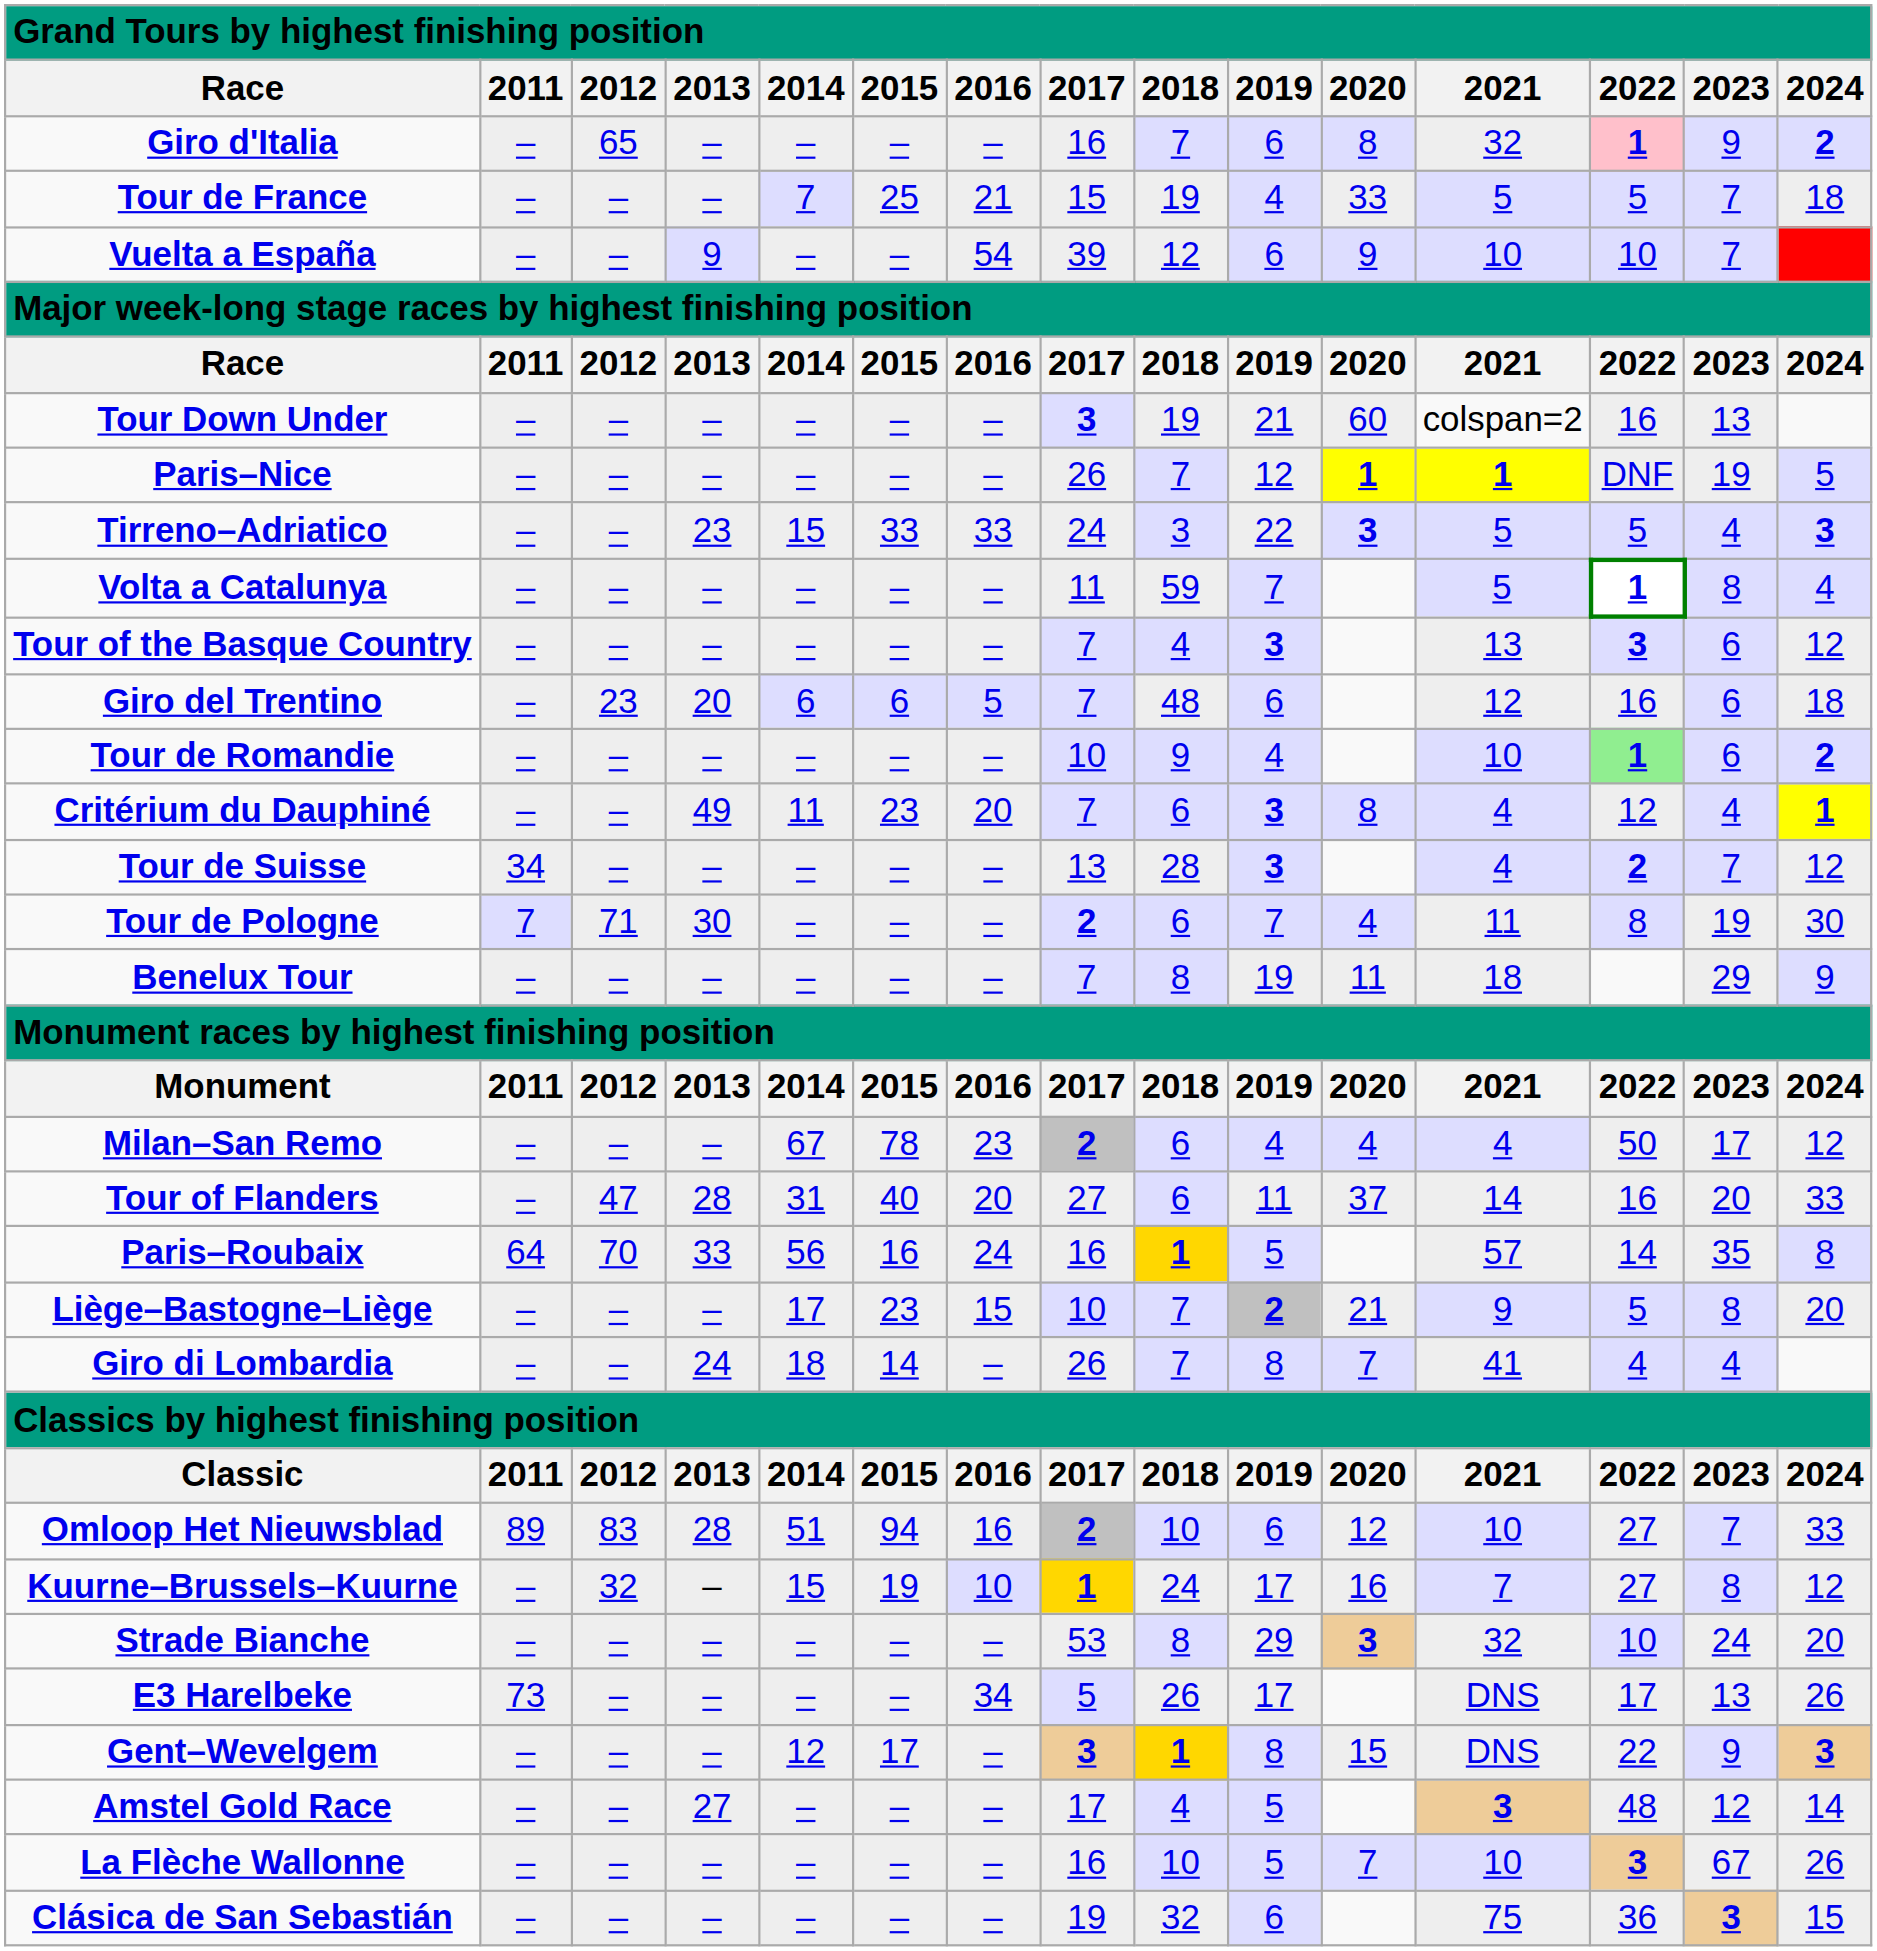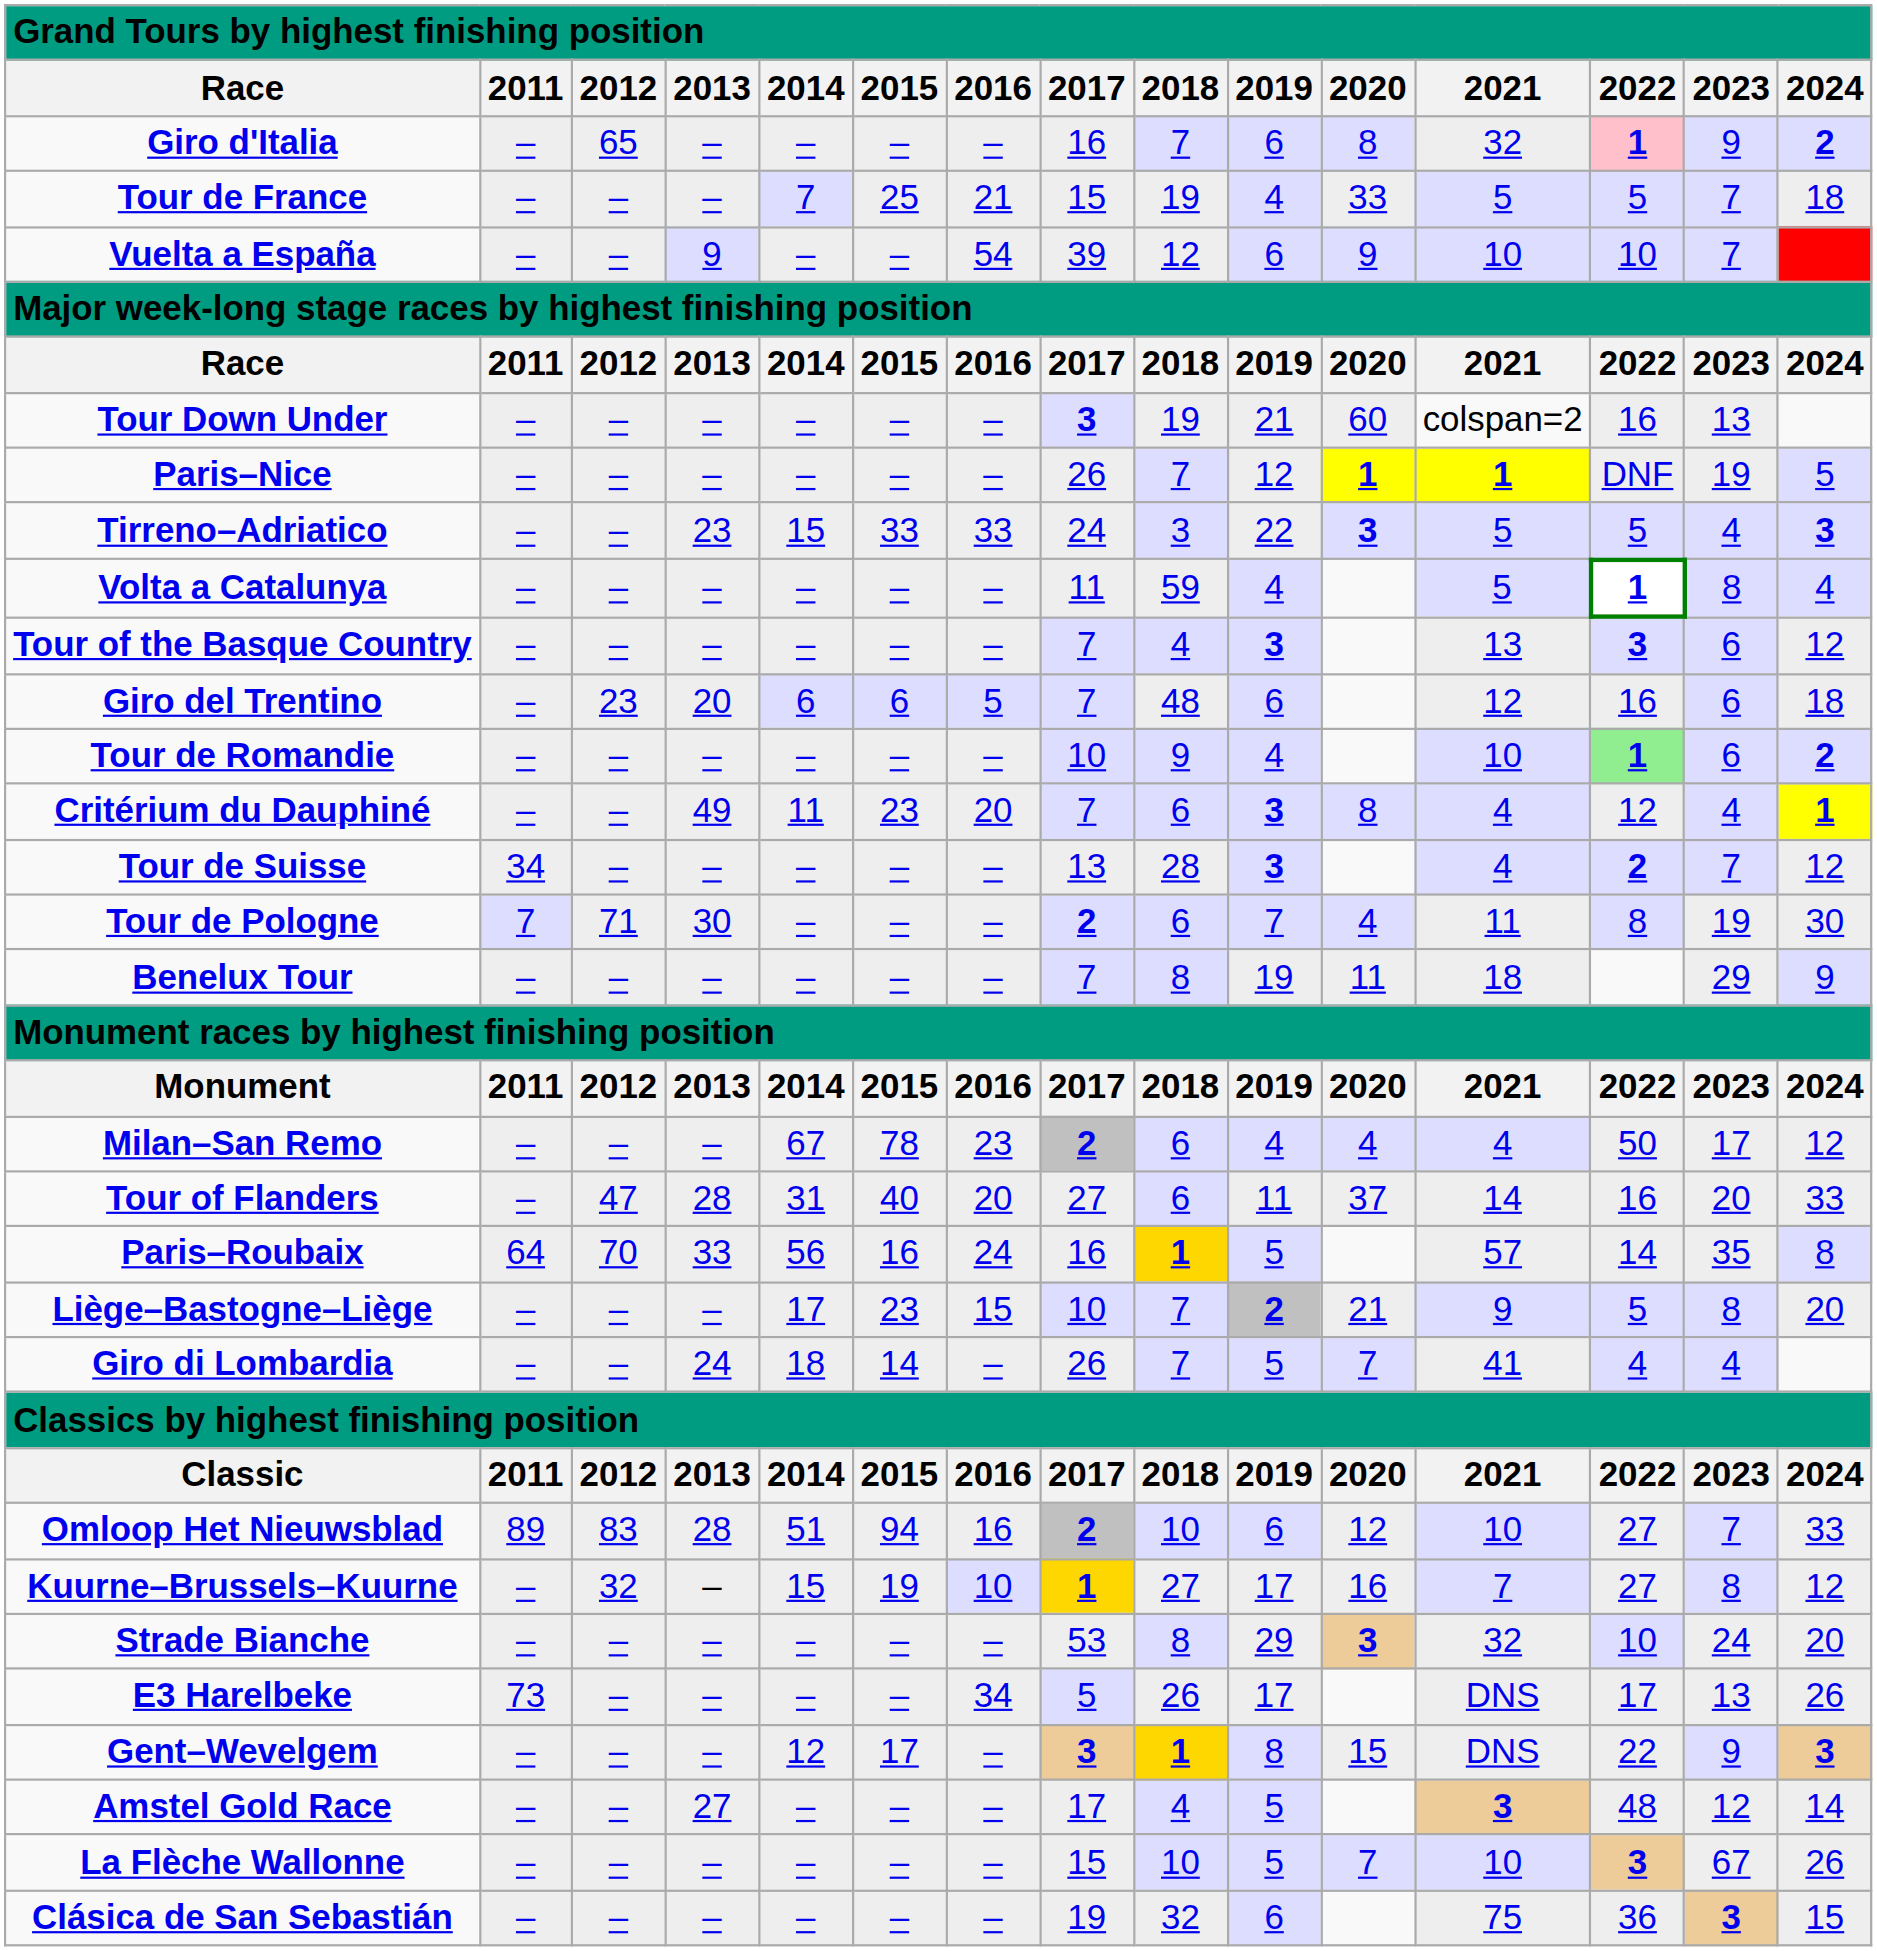Volta a Catalunya | Grand Tours by highest finishing position / 2019: 7 -> 4
Giro di Lombardia | Grand Tours by highest finishing position / 2019: 8 -> 5
Kuurne–Brussels–Kuurne | Grand Tours by highest finishing position / 2018: 24 -> 27
La Flèche Wallonne | Grand Tours by highest finishing position / 2017: 16 -> 15
